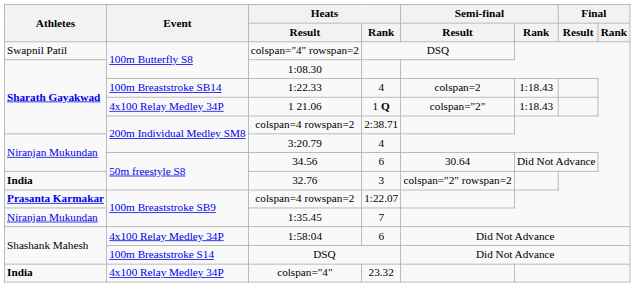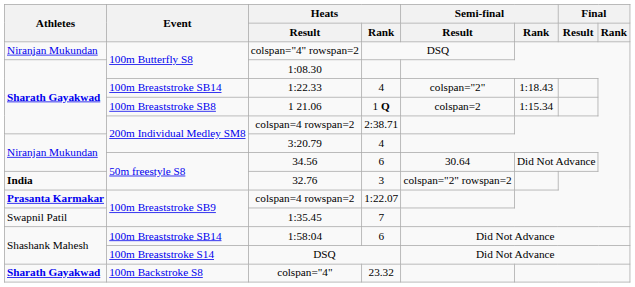colspan="4" rowspan=2 | Athletes: Swapnil Patil -> Niranjan Mukundan
1:22.33 | Semi-final / Result: colspan=2 -> colspan="2"
1 21.06 | Event: 4x100 Relay Medley 34P -> 100m Breaststroke SB8
1 21.06 | Semi-final / Result: colspan="2" -> colspan=2
1 21.06 | Semi-final / Rank: 1:18.43 -> 1:15.34
1:35.45 | Athletes: Niranjan Mukundan -> Swapnil Patil
1:58:04 | Event: 4x100 Relay Medley 34P -> 100m Breaststroke SB14
colspan="4" | Athletes: India -> Sharath Gayakwad
colspan="4" | Event: 4x100 Relay Medley 34P -> 100m Backstroke S8
